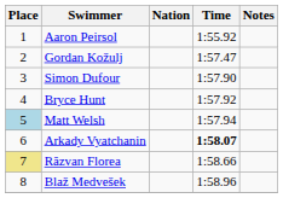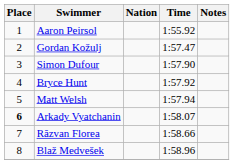Matt Welsh | Place: lightblue background -> no background
Arkady Vyatchanin | Place: normal -> bold
Arkady Vyatchanin | Time: bold -> normal
Răzvan Florea | Place: khaki background -> no background
